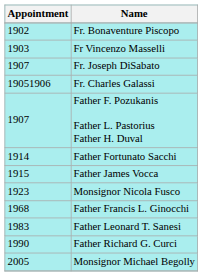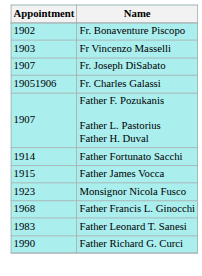- row: 2005 | Monsignor Michael Begolly
